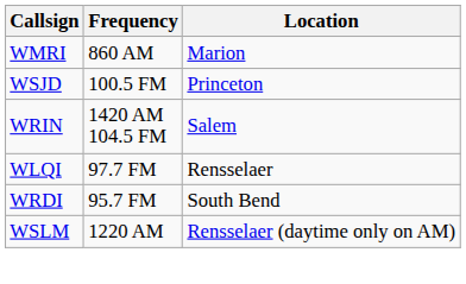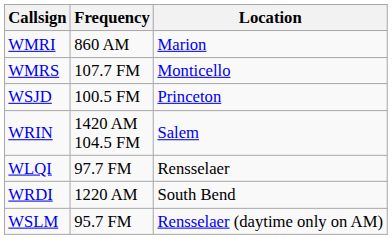+ row: WMRS | 107.7 FM | Monticello
WRDI | Frequency: 95.7 FM -> 1220 AM
WSLM | Frequency: 1220 AM -> 95.7 FM
